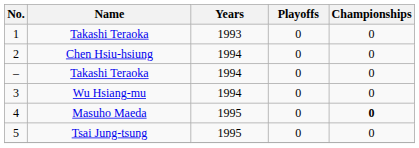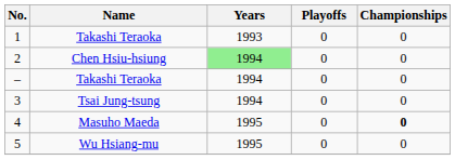2 | Years: no background -> lightgreen background
3 | Name: Wu Hsiang-mu -> Tsai Jung-tsung
5 | Name: Tsai Jung-tsung -> Wu Hsiang-mu
